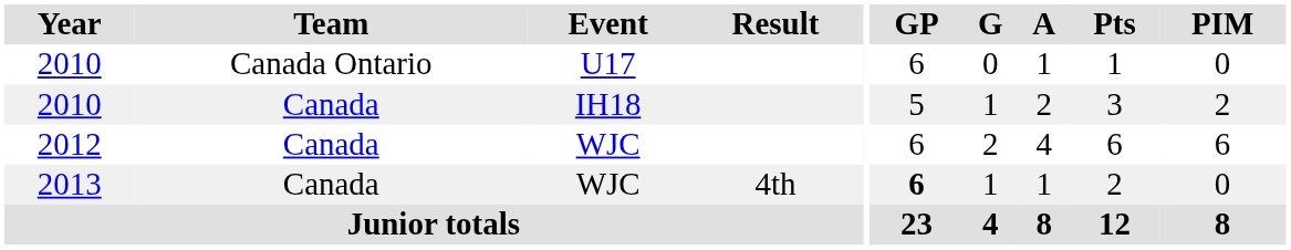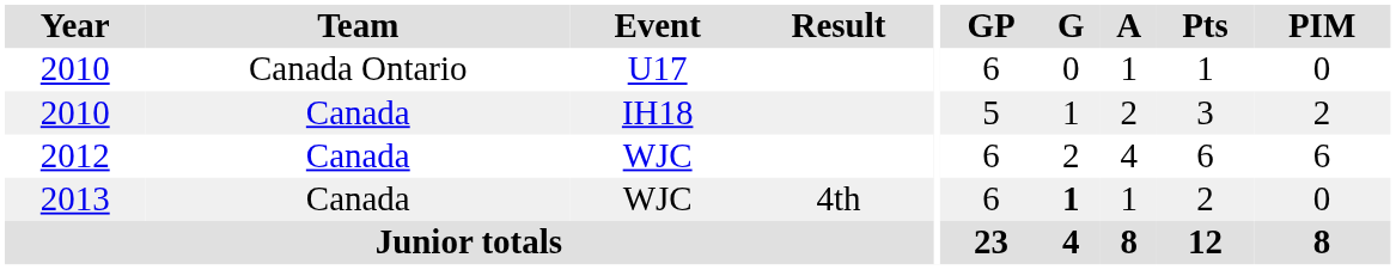2013 | GP: bold -> normal
2013 | G: normal -> bold
